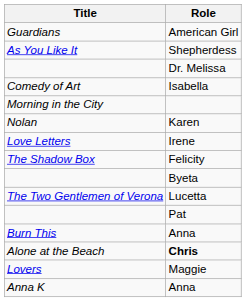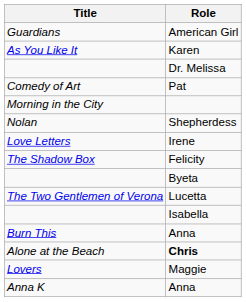row 3 | Role: Shepherdess -> Karen
row 5 | Role: Isabella -> Pat
row 7 | Role: Karen -> Shepherdess
row 12 | Role: Pat -> Isabella
